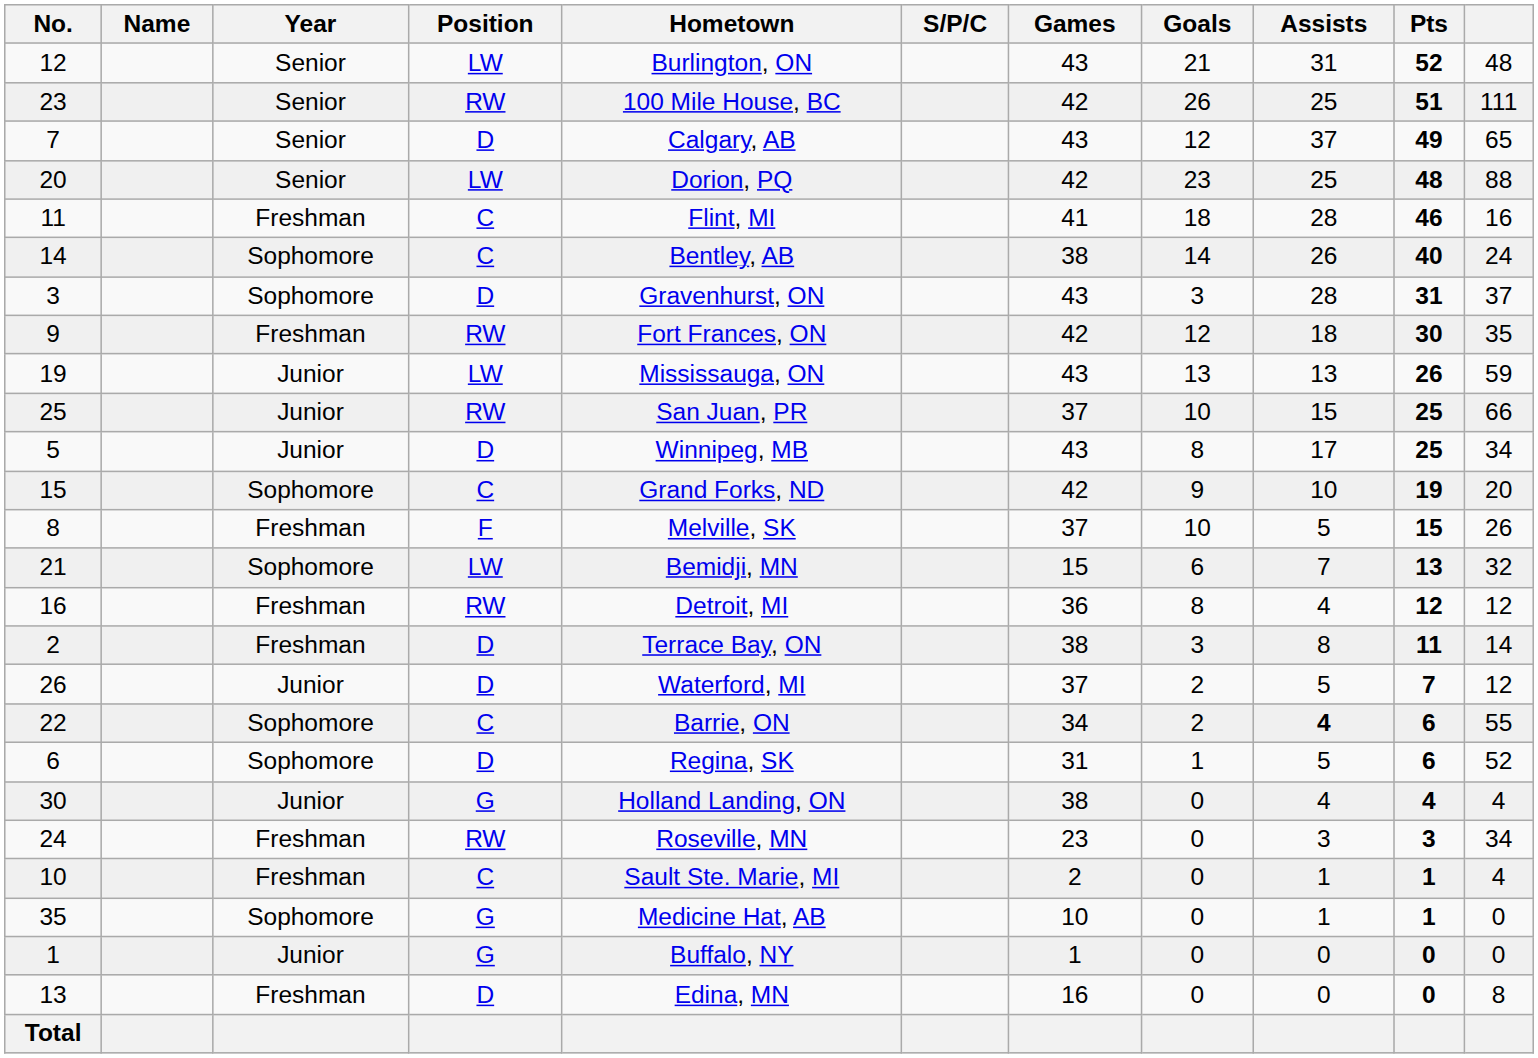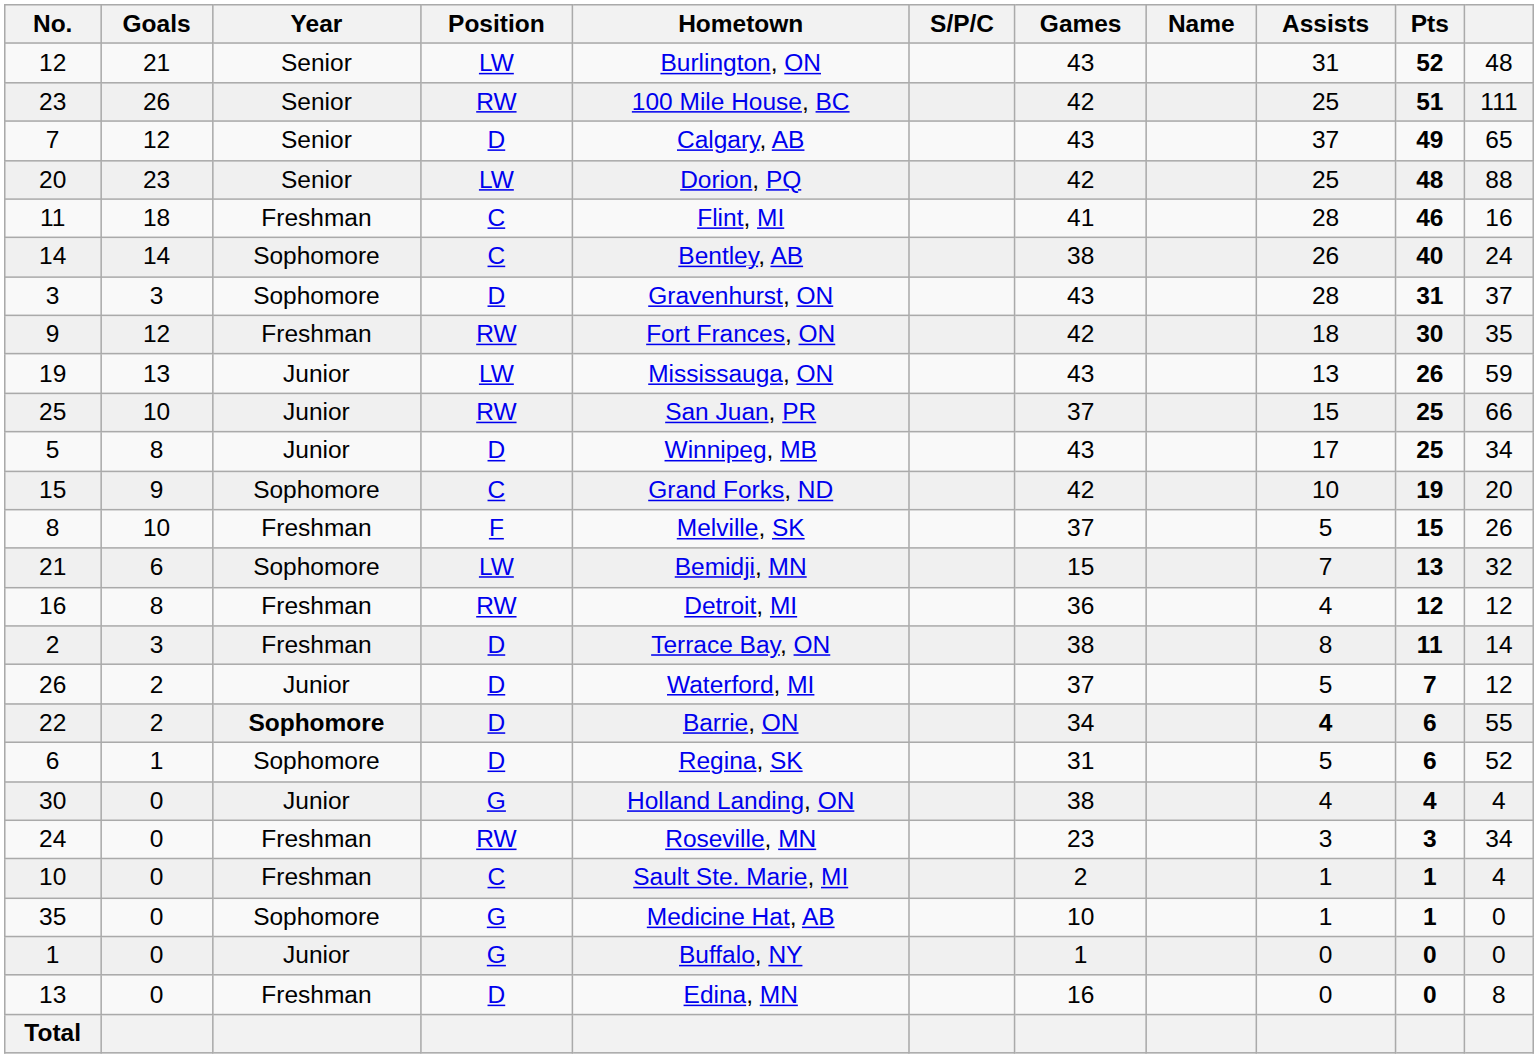columns swapped: Name <-> Goals
22 | Year: normal -> bold
22 | Position: C -> D
